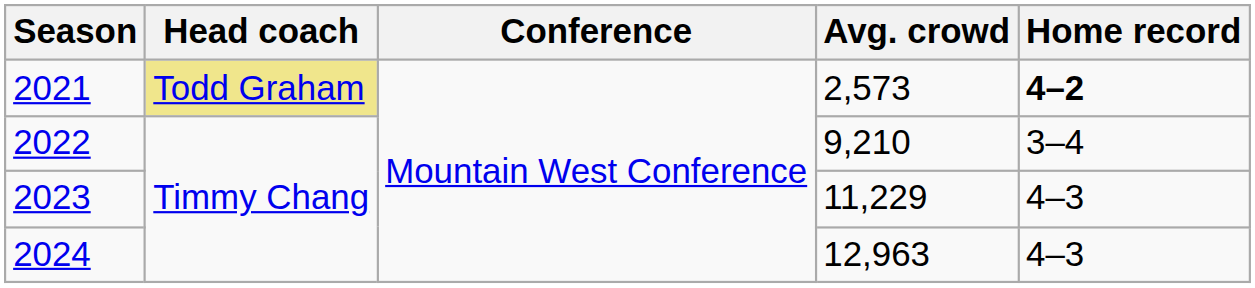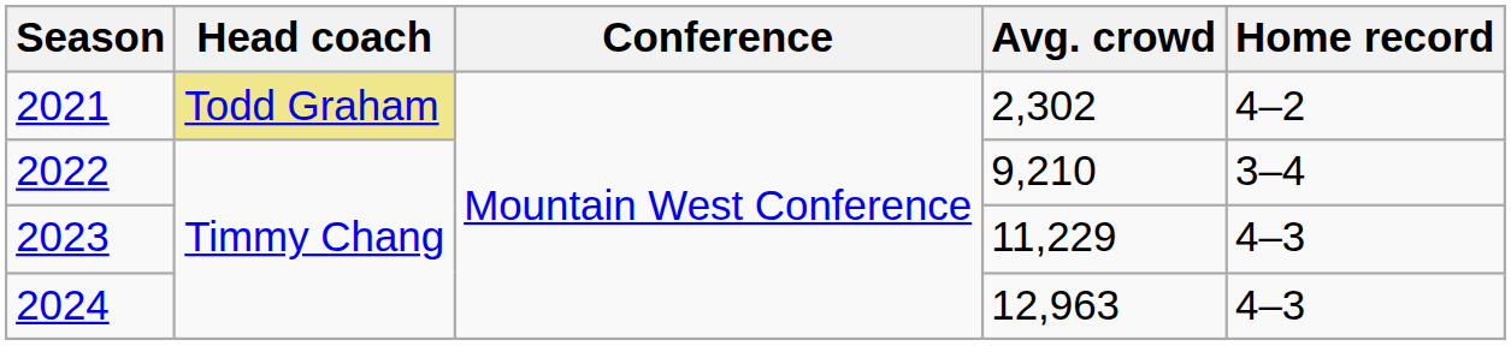2021 | Avg. crowd: 2,573 -> 2,302
2021 | Home record: bold -> normal
